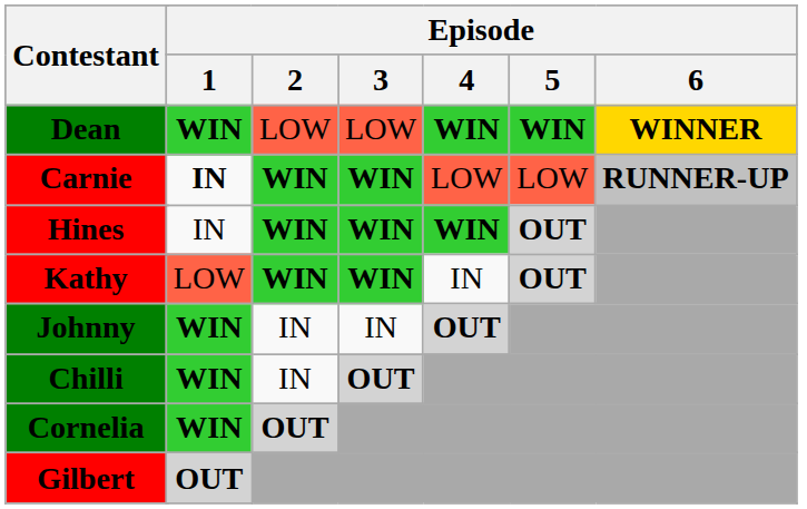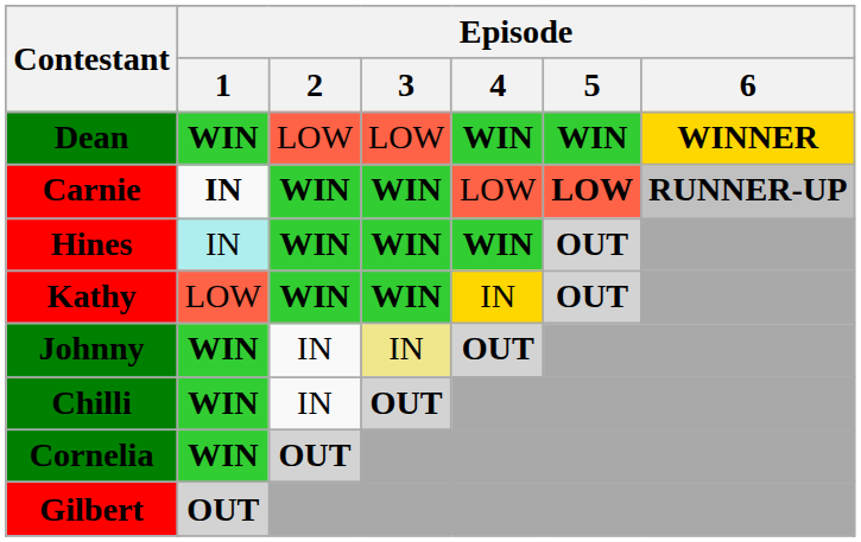Carnie | Episode / 5: normal -> bold
Hines | Episode / 1: no background -> paleturquoise background
Kathy | Episode / 4: no background -> gold background
Johnny | Episode / 3: no background -> khaki background
